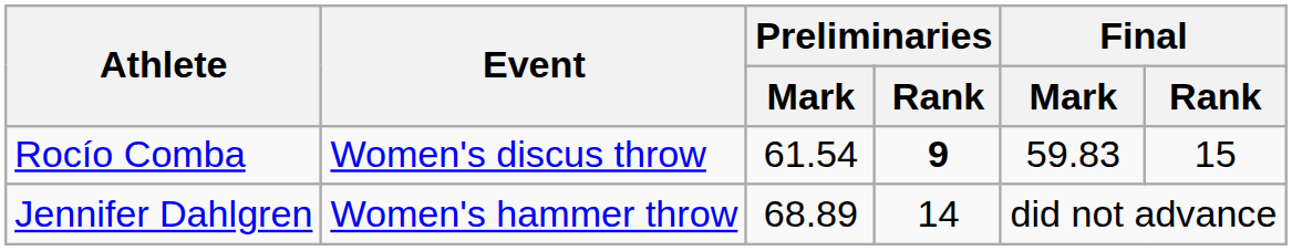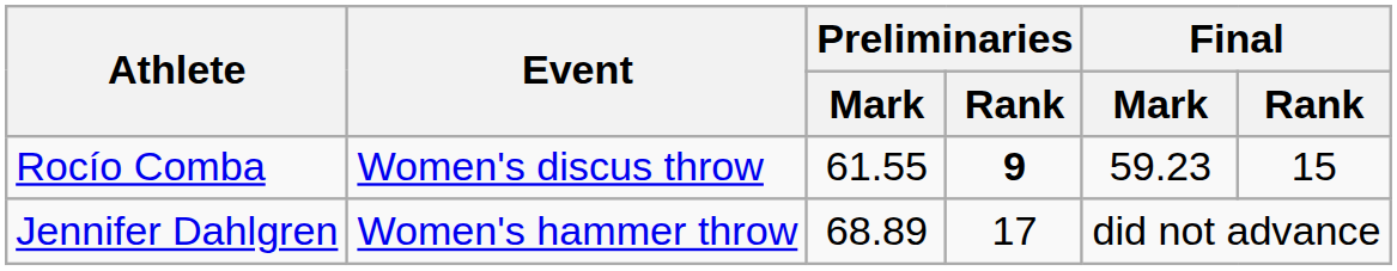Rocío Comba | Preliminaries / Mark: 61.54 -> 61.55
Rocío Comba | Final / Mark: 59.83 -> 59.23
Jennifer Dahlgren | Preliminaries / Rank: 14 -> 17
